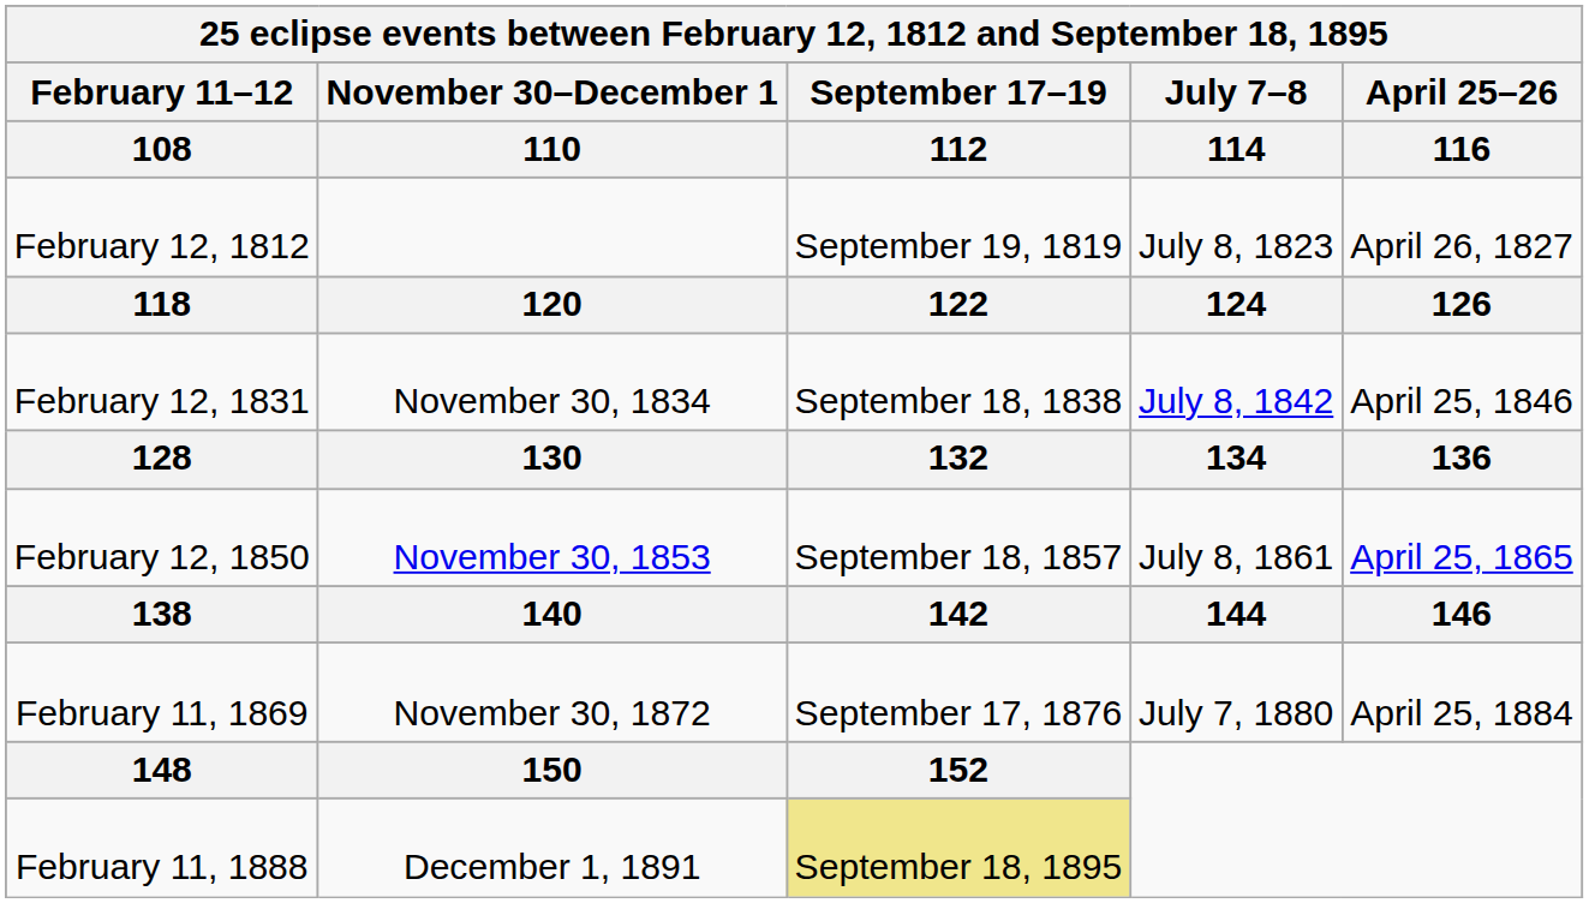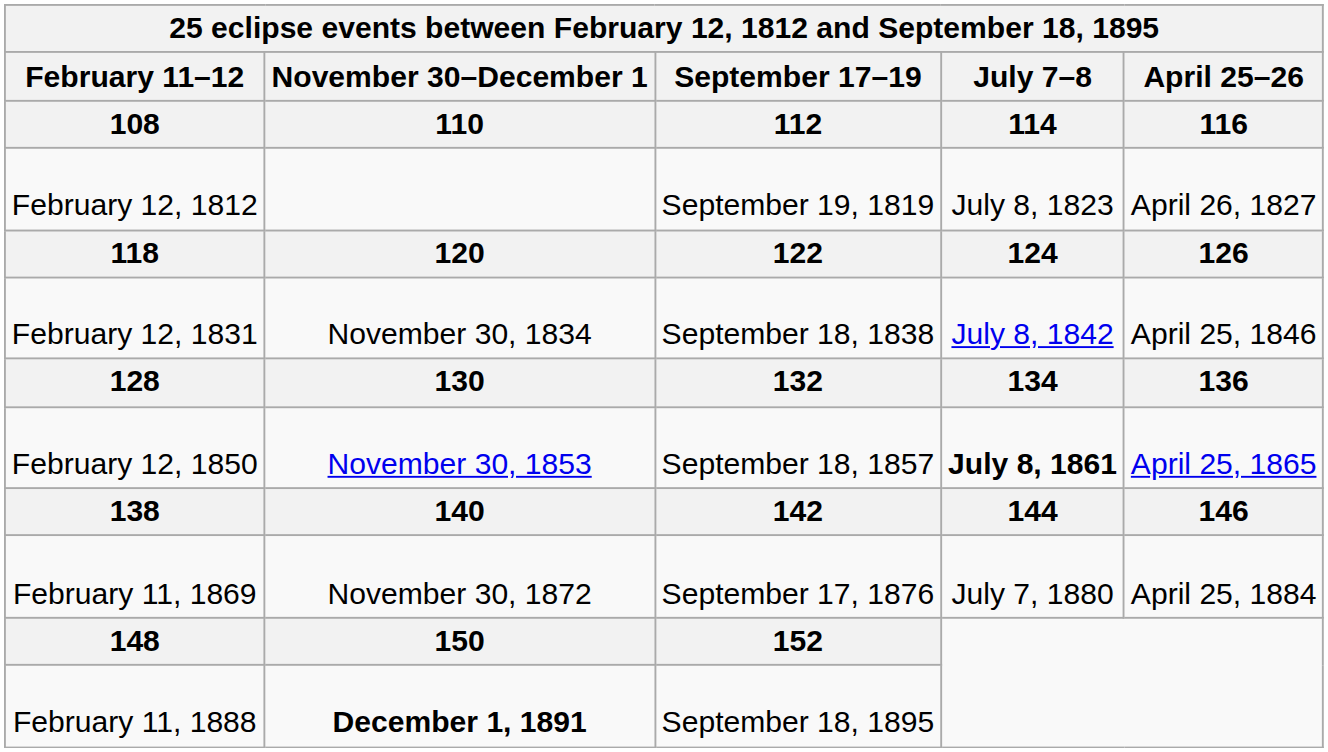February 12, 1850 | July 7–8 / 114: normal -> bold
February 11, 1888 | November 30–December 1 / 110: normal -> bold
February 11, 1888 | September 17–19 / 112: khaki background -> no background
